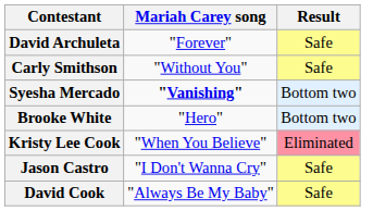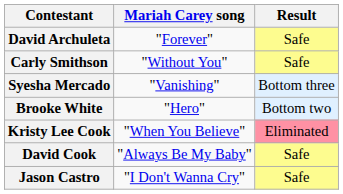Syesha Mercado | Mariah Carey song: bold -> normal
Syesha Mercado | Result: Bottom two -> Bottom three
rows swapped: David Cook <-> Jason Castro
